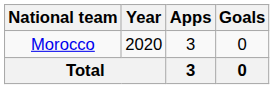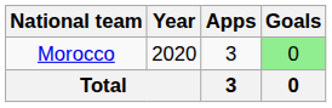Morocco | Goals: no background -> lightgreen background
